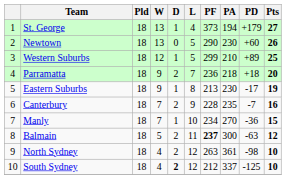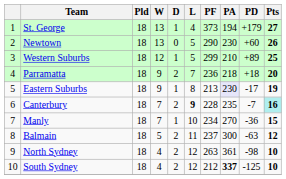Eastern Suburbs | PA: no background -> lavender background
Canterbury | L: normal -> bold
Canterbury | Pts: no background -> paleturquoise background
Balmain | PF: bold -> normal
South Sydney | D: bold -> normal
South Sydney | PA: normal -> bold
